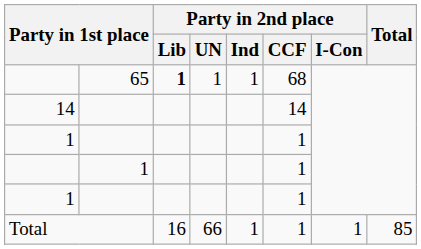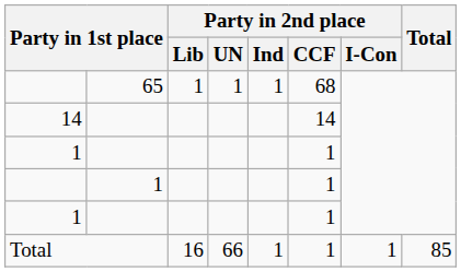row 3 | Party in 2nd place / Lib: bold -> normal
